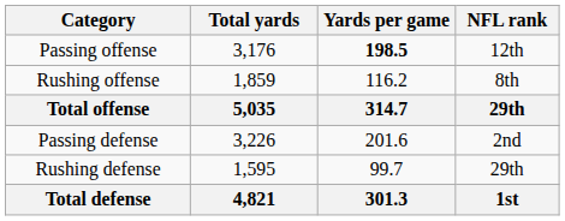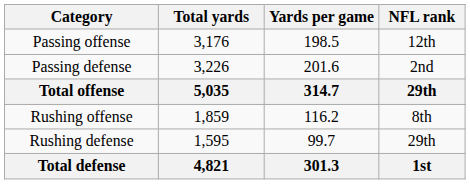Passing offense | Yards per game: bold -> normal
rows swapped: Rushing offense <-> Passing defense
